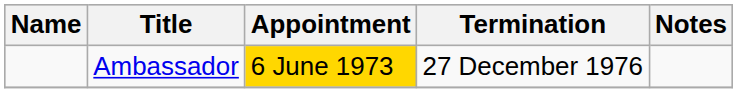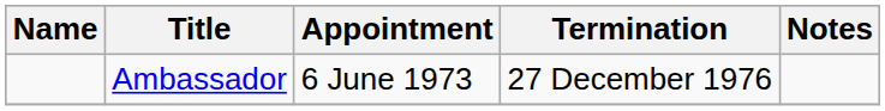Ambassador | Appointment: gold background -> no background
